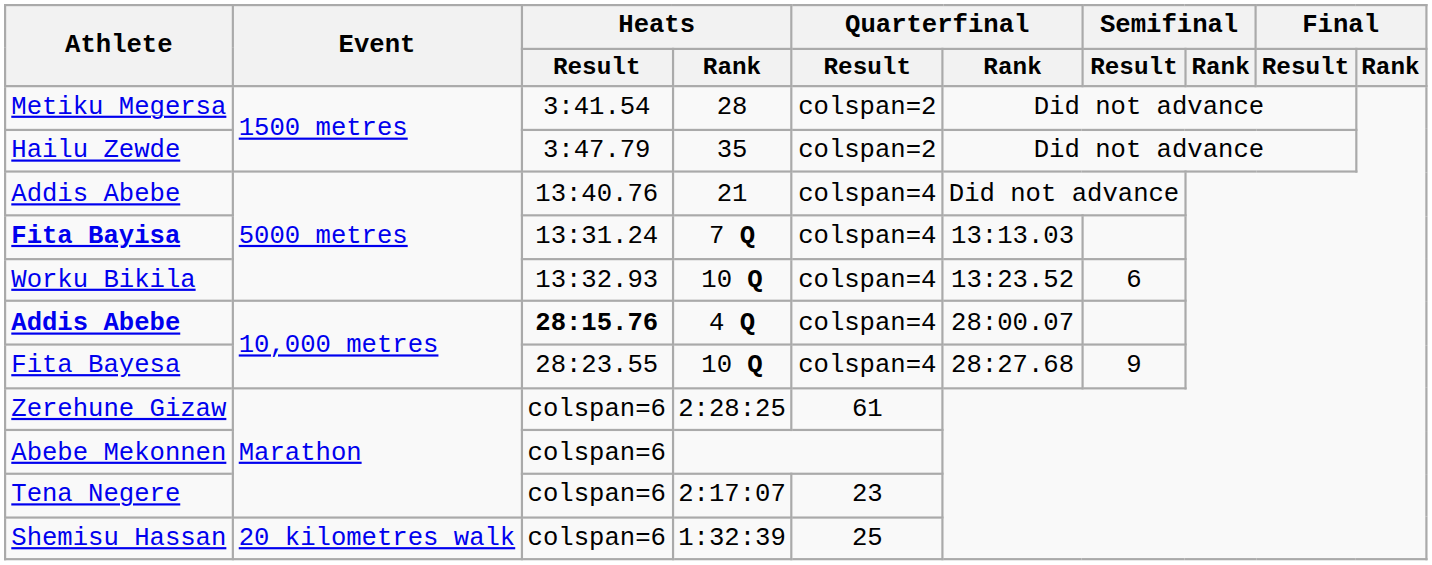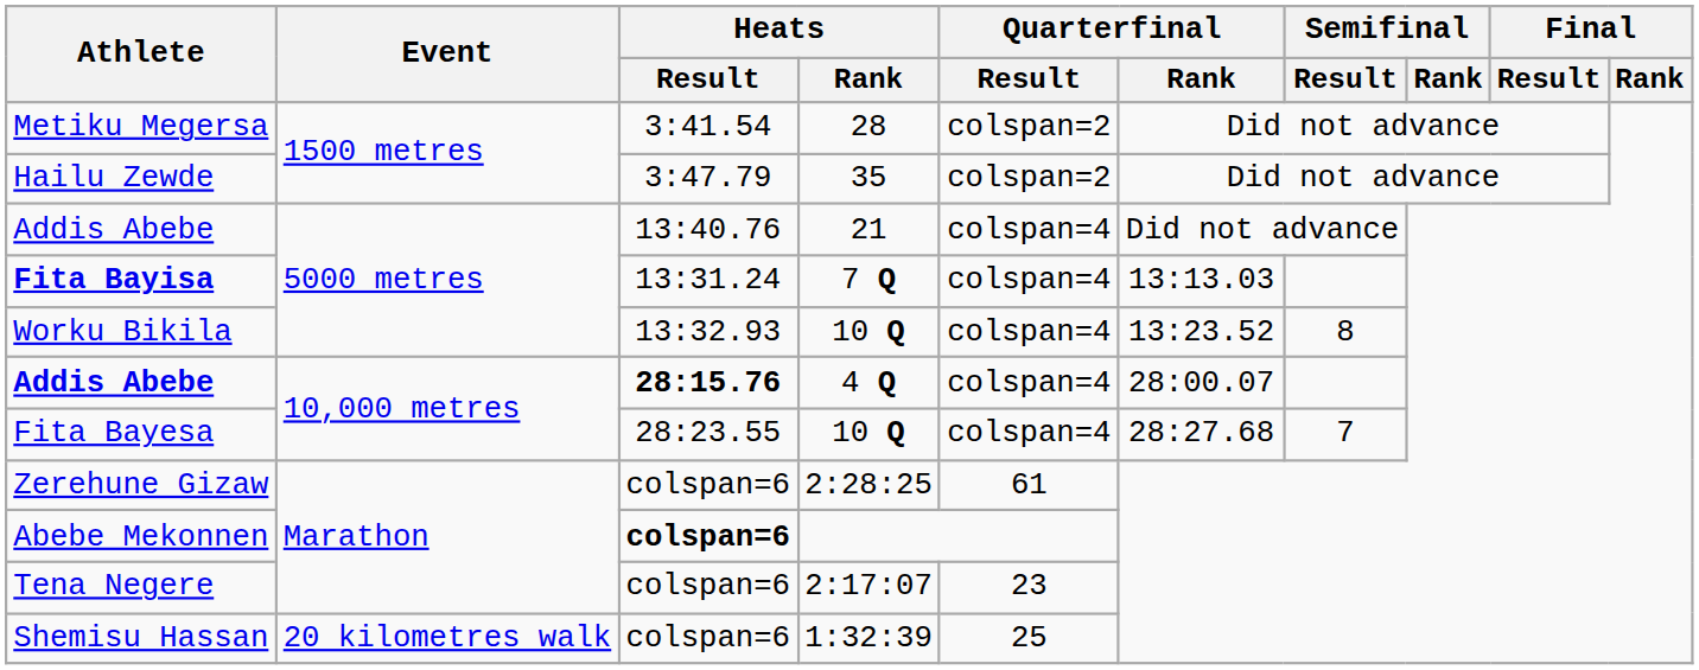Worku Bikila | Semifinal / Result: 6 -> 8
Fita Bayesa | Semifinal / Result: 9 -> 7
Abebe Mekonnen | Heats / Result: normal -> bold
